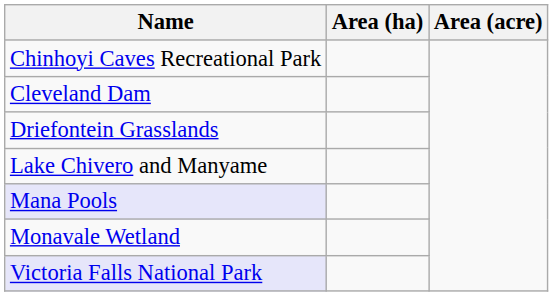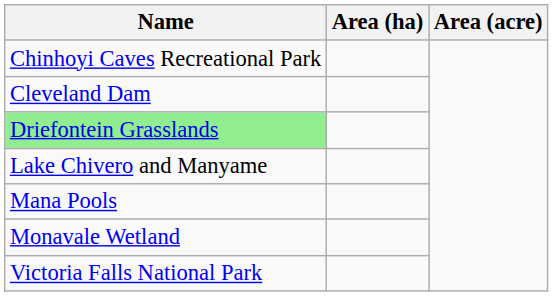Driefontein Grasslands | Name: no background -> lightgreen background
Mana Pools | Name: lavender background -> no background
Victoria Falls National Park | Name: lavender background -> no background
